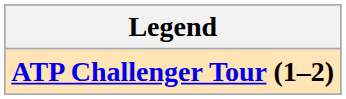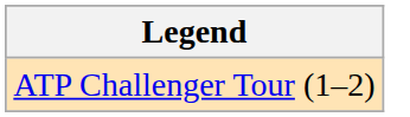row 2 | column 1: bold -> normal
